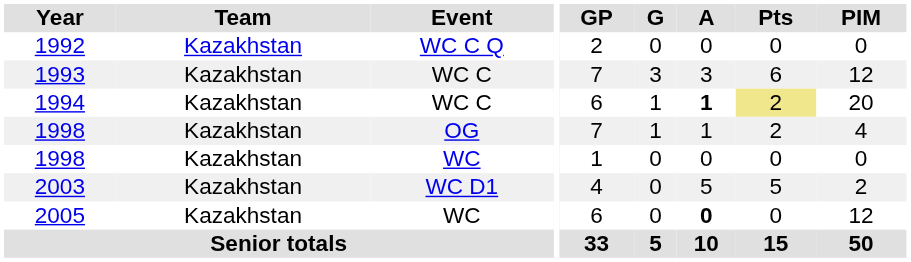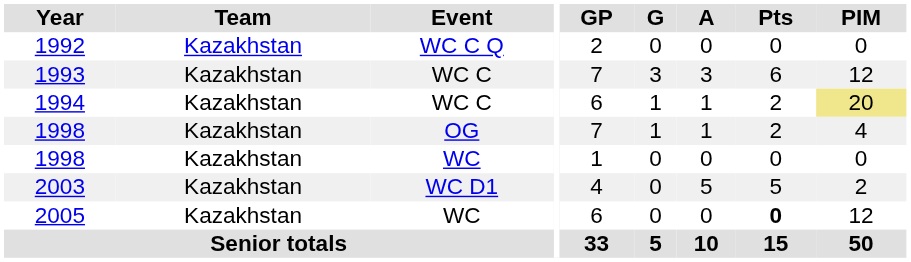1994 | A: bold -> normal
1994 | Pts: khaki background -> no background
1994 | PIM: no background -> khaki background
2005 | A: bold -> normal
2005 | Pts: normal -> bold
